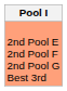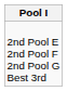row 2 | column 1: lightsalmon background -> no background
